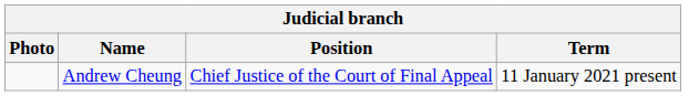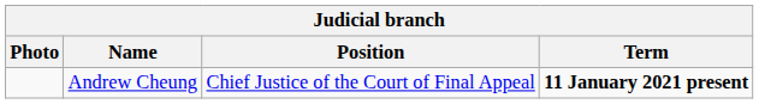Andrew Cheung | Term: normal -> bold
